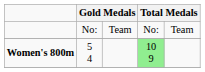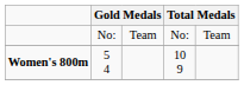Women's 800m | column 4: lightgreen background -> no background
